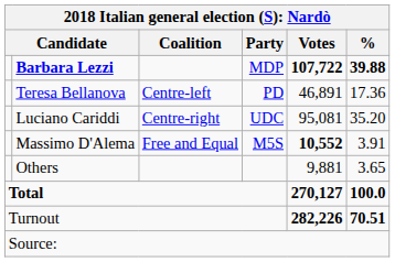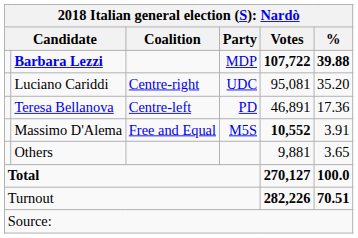rows swapped: Luciano Cariddi <-> Teresa Bellanova
